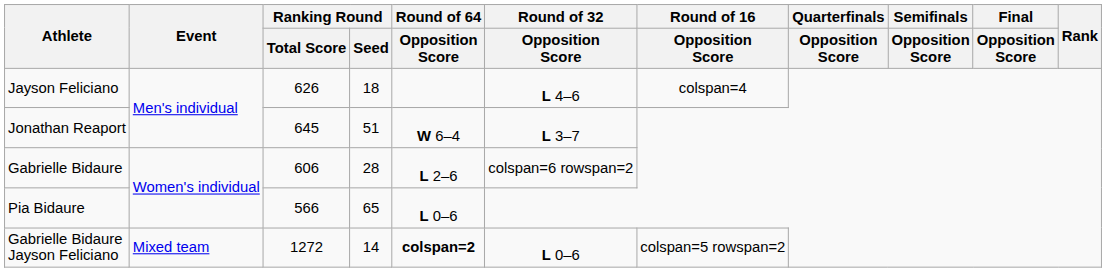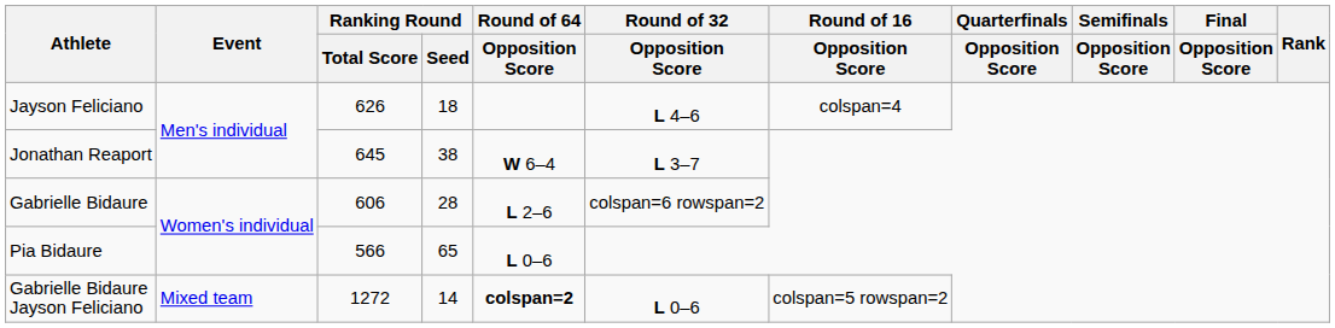Jonathan Reaport | Ranking Round / Seed: 51 -> 38
